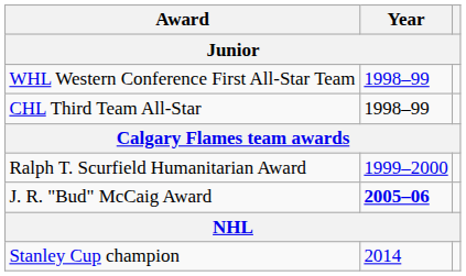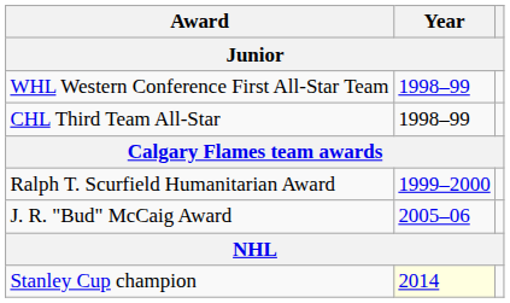J. R. "Bud" McCaig Award | Year: bold -> normal
Stanley Cup champion | Year: no background -> lightyellow background
